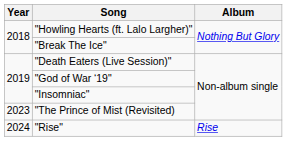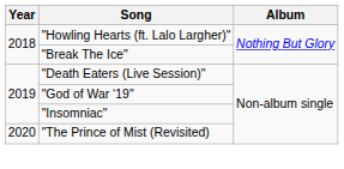"The Prince of Mist (Revisited) | Year: 2023 -> 2020
- row: 2024 | "Rise" | Rise
